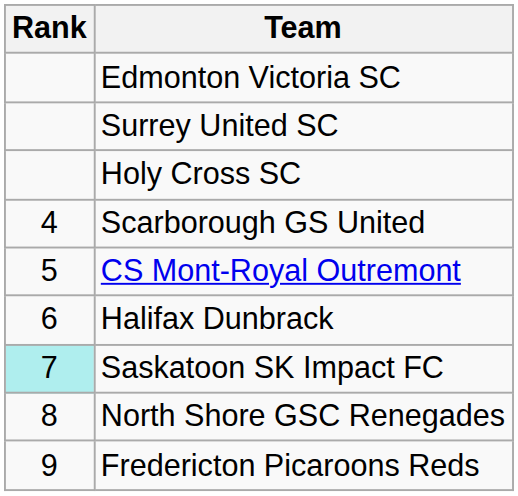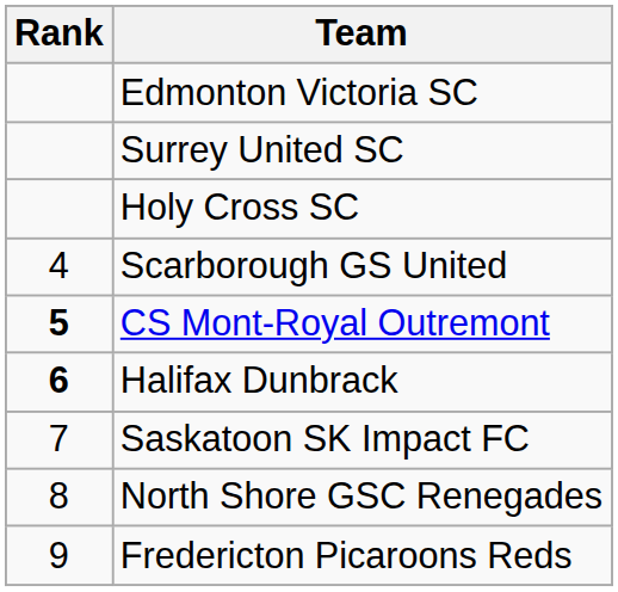CS Mont-Royal Outremont | Rank: normal -> bold
Halifax Dunbrack | Rank: normal -> bold
Saskatoon SK Impact FC | Rank: paleturquoise background -> no background
